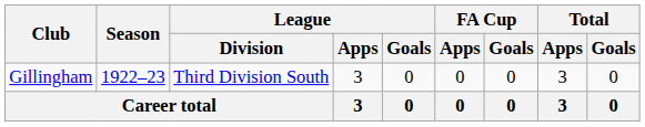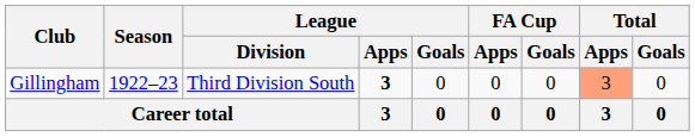Gillingham | League / Apps: normal -> bold
Gillingham | Total / Apps: no background -> lightsalmon background
